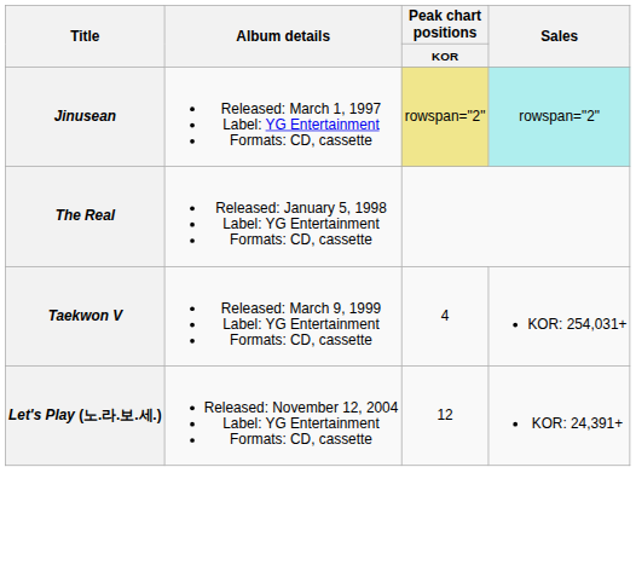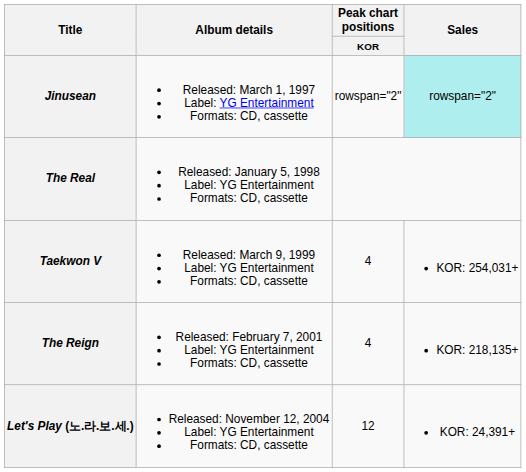Jinusean | Peak chart positions / KOR: khaki background -> no background
+ row: The Reign | Released: February 7, 2001 Label: YG Entertainment Formats: CD, cassette | 4 | KOR: 218,135+
